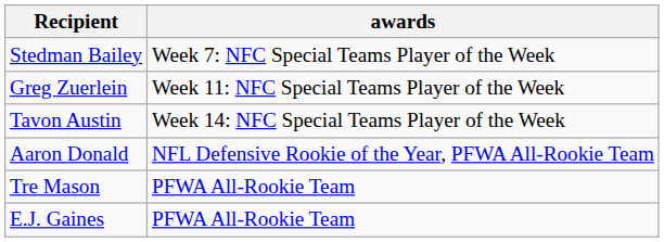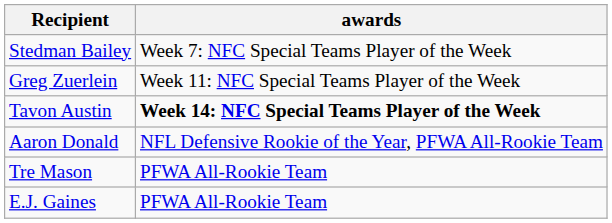Tavon Austin | awards: normal -> bold
